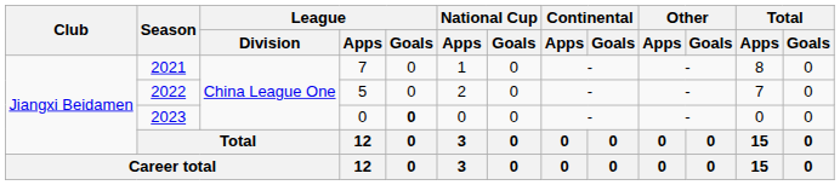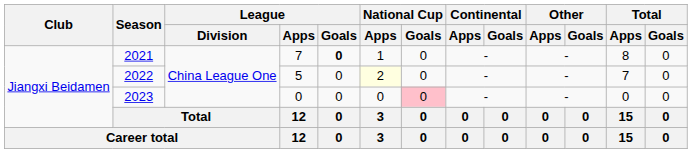2021 | League / Goals: normal -> bold
2022 | National Cup / Apps: no background -> lightyellow background
2023 | League / Goals: bold -> normal
2023 | National Cup / Goals: no background -> pink background
